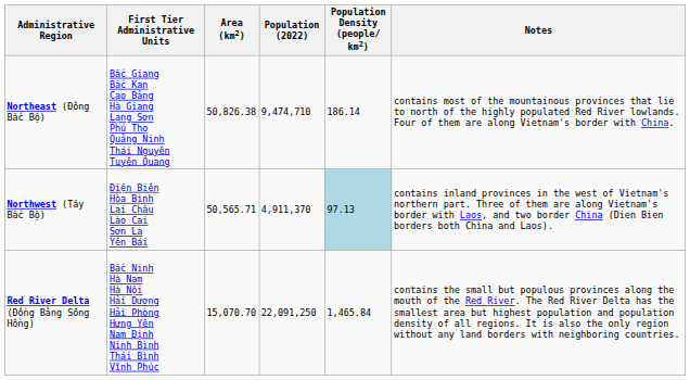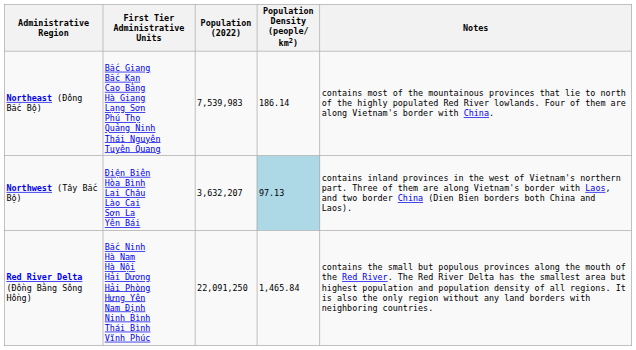- column: Area (km2) | 50,826.38 | 50,565.71 | 15,070.70
Northeast (Đông Bắc Bộ) | Population (2022): 9,474,710 -> 7,539,983
Northwest (Tây Bắc Bộ) | Population (2022): 4,911,370 -> 3,632,207
